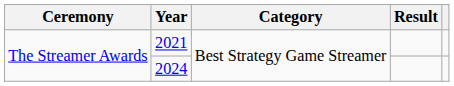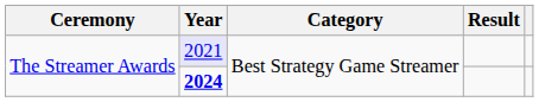2021 | Year: no background -> lavender background
2024 | Year: normal -> bold
